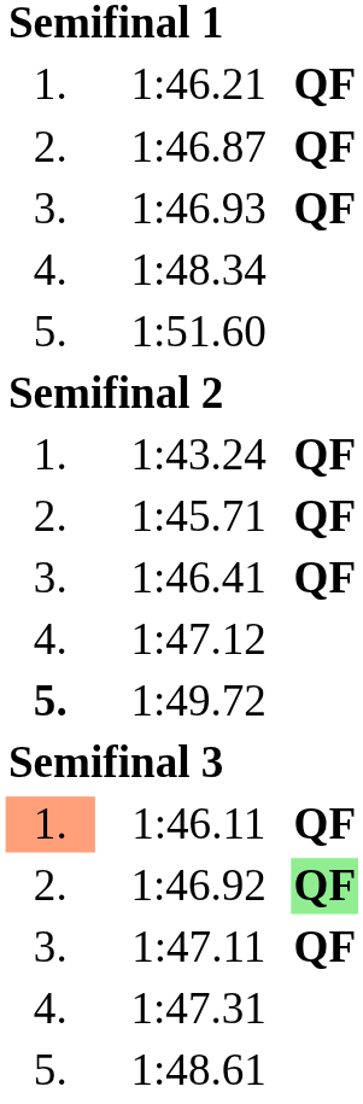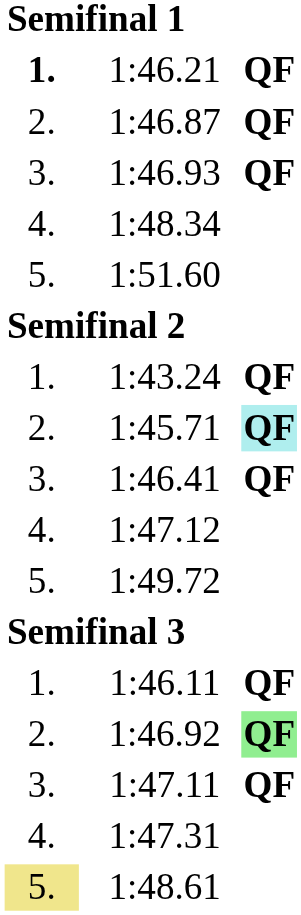1:46.21 | column 1: normal -> bold
1:45.71 | column 3: no background -> paleturquoise background
1:49.72 | column 1: bold -> normal
1:46.11 | column 1: lightsalmon background -> no background
1:48.61 | column 1: no background -> khaki background
